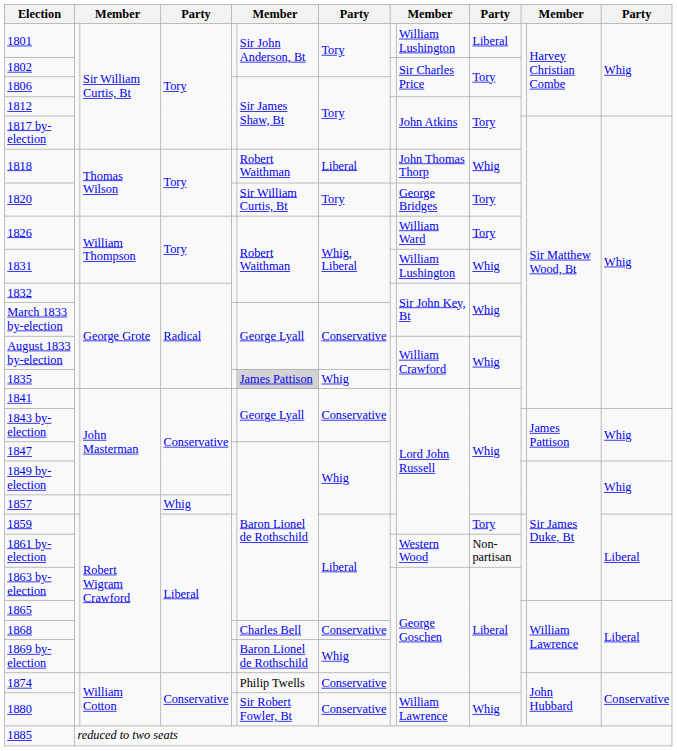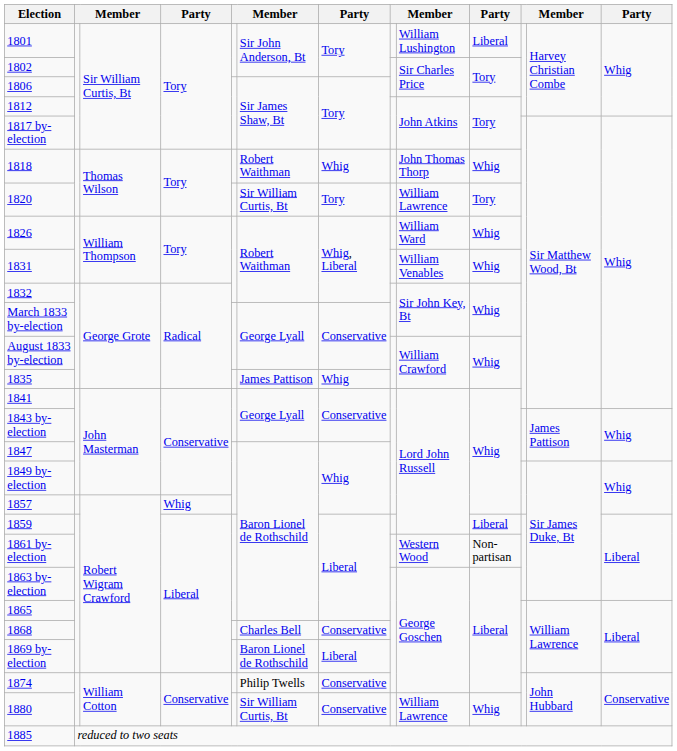1818 | column 7: Liberal -> Whig
1820 | column 9: George Bridges -> William Lawrence
1826 | column 10: Tory -> Whig
1831 | column 9: William Lushington -> William Venables
1835 | column 6: lightgrey background -> no background
1859 | column 10: Tory -> Liberal
1869 by-election | column 7: Whig -> Liberal
1880 | column 6: Sir Robert Fowler, Bt -> Sir William Curtis, Bt
